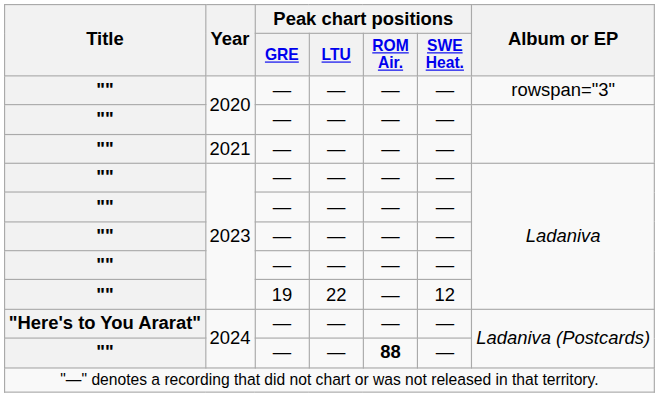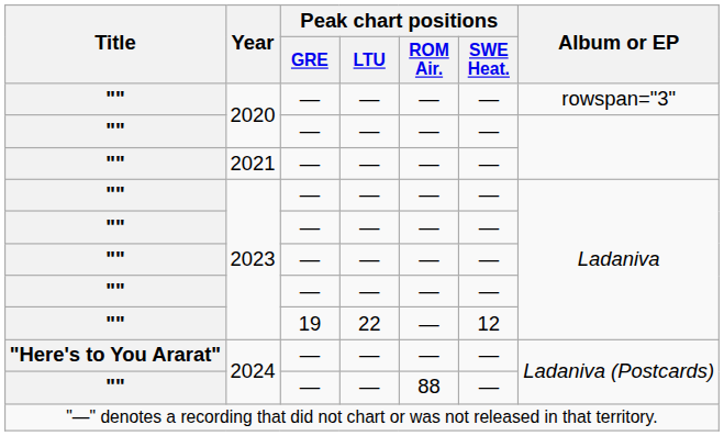"" / 2024 | Peak chart positions / ROM Air.: bold -> normal
